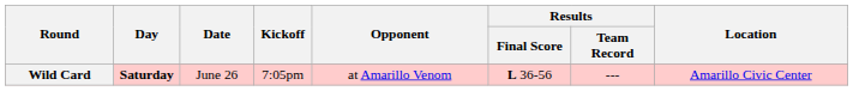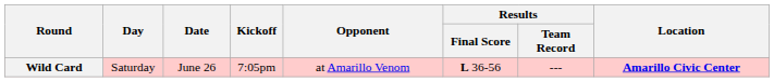Wild Card | Day: bold -> normal
Wild Card | Location: normal -> bold
